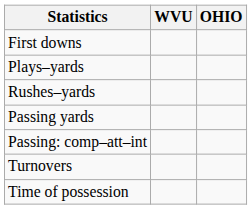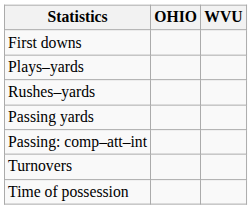columns swapped: WVU <-> OHIO
